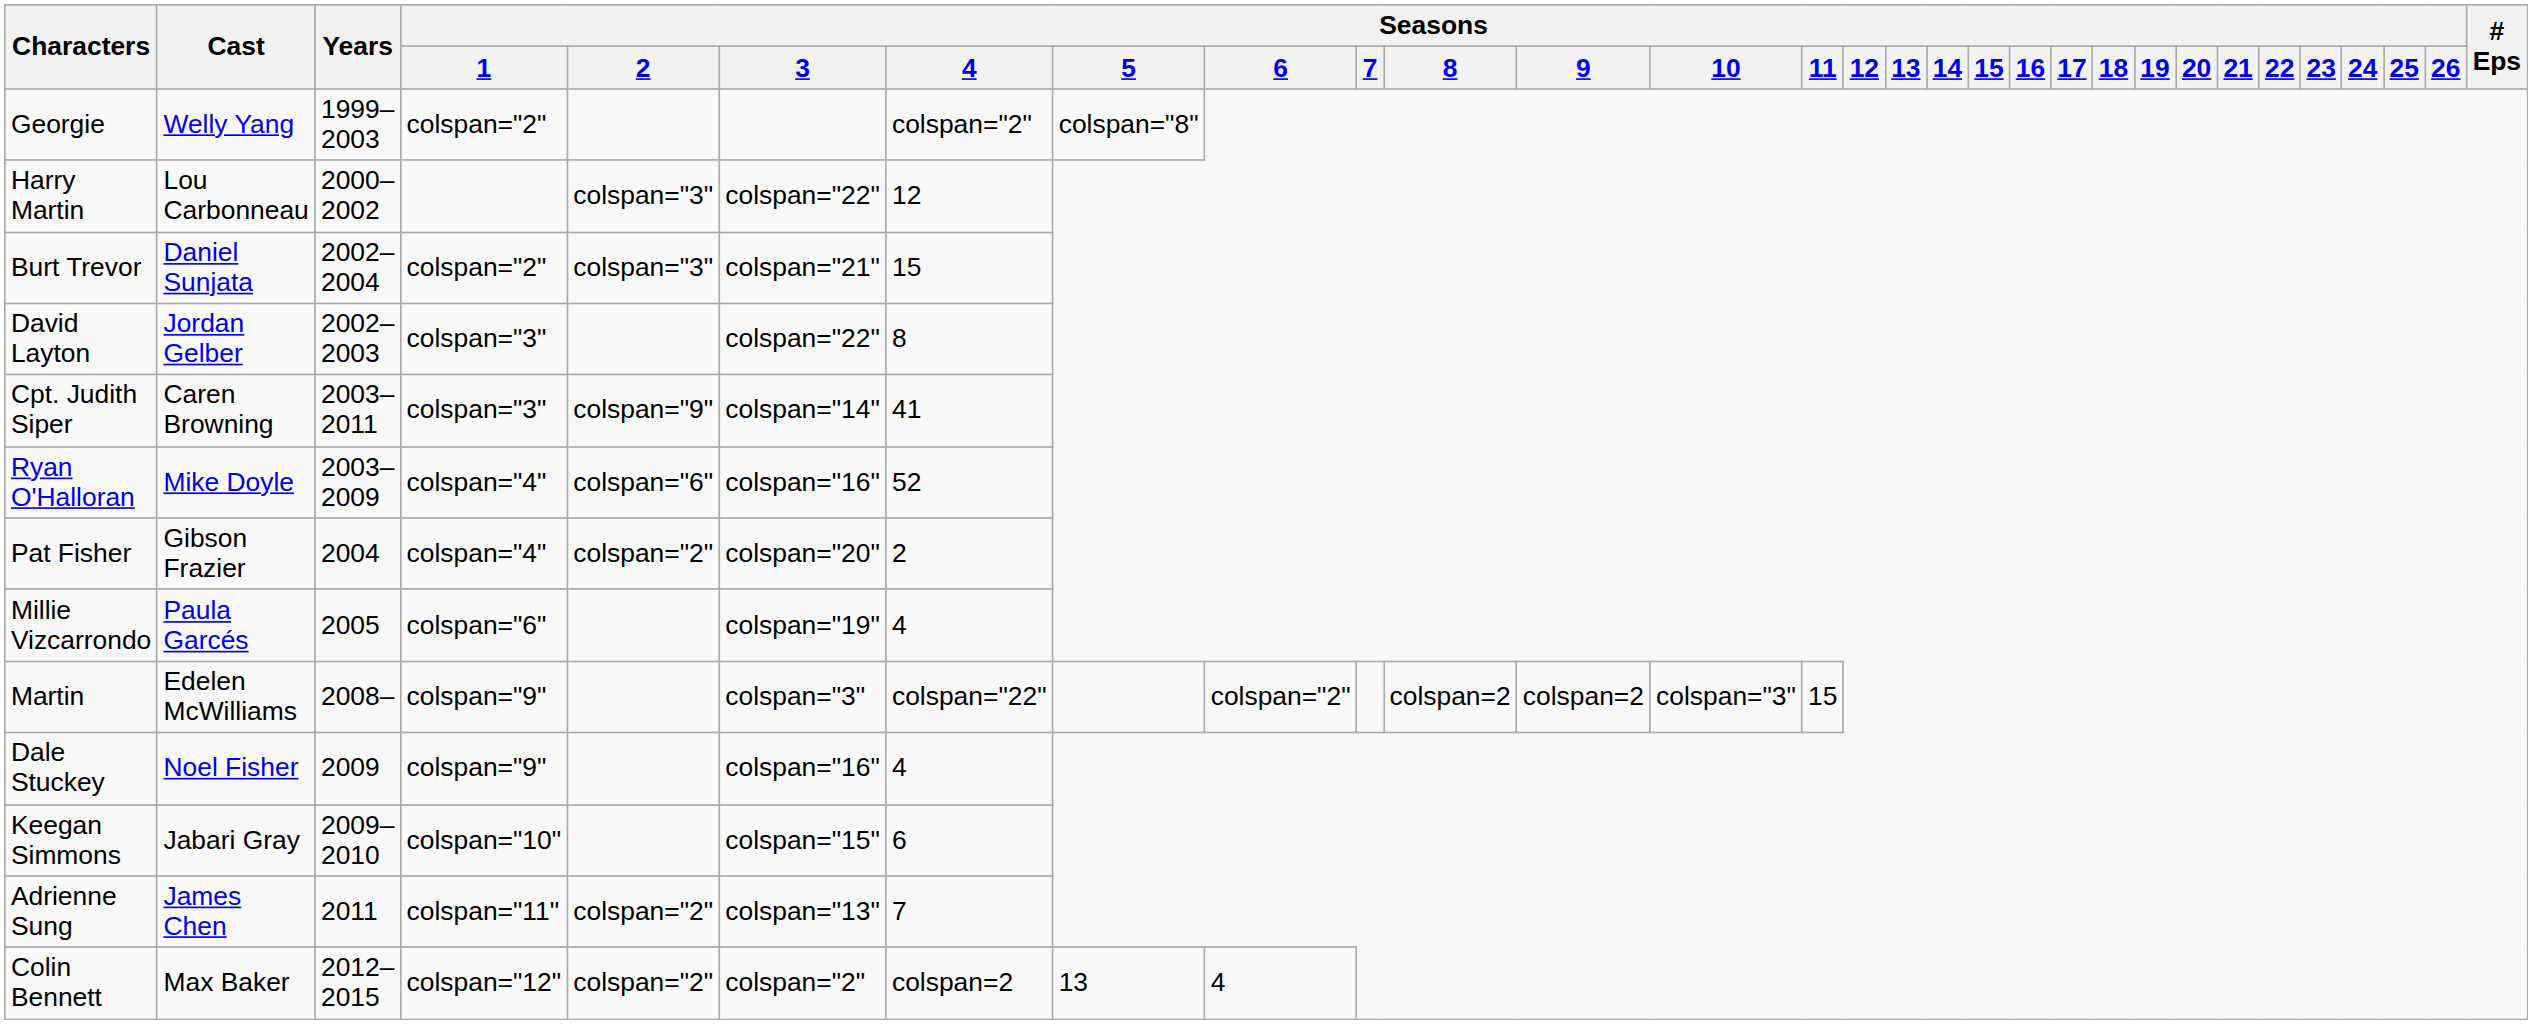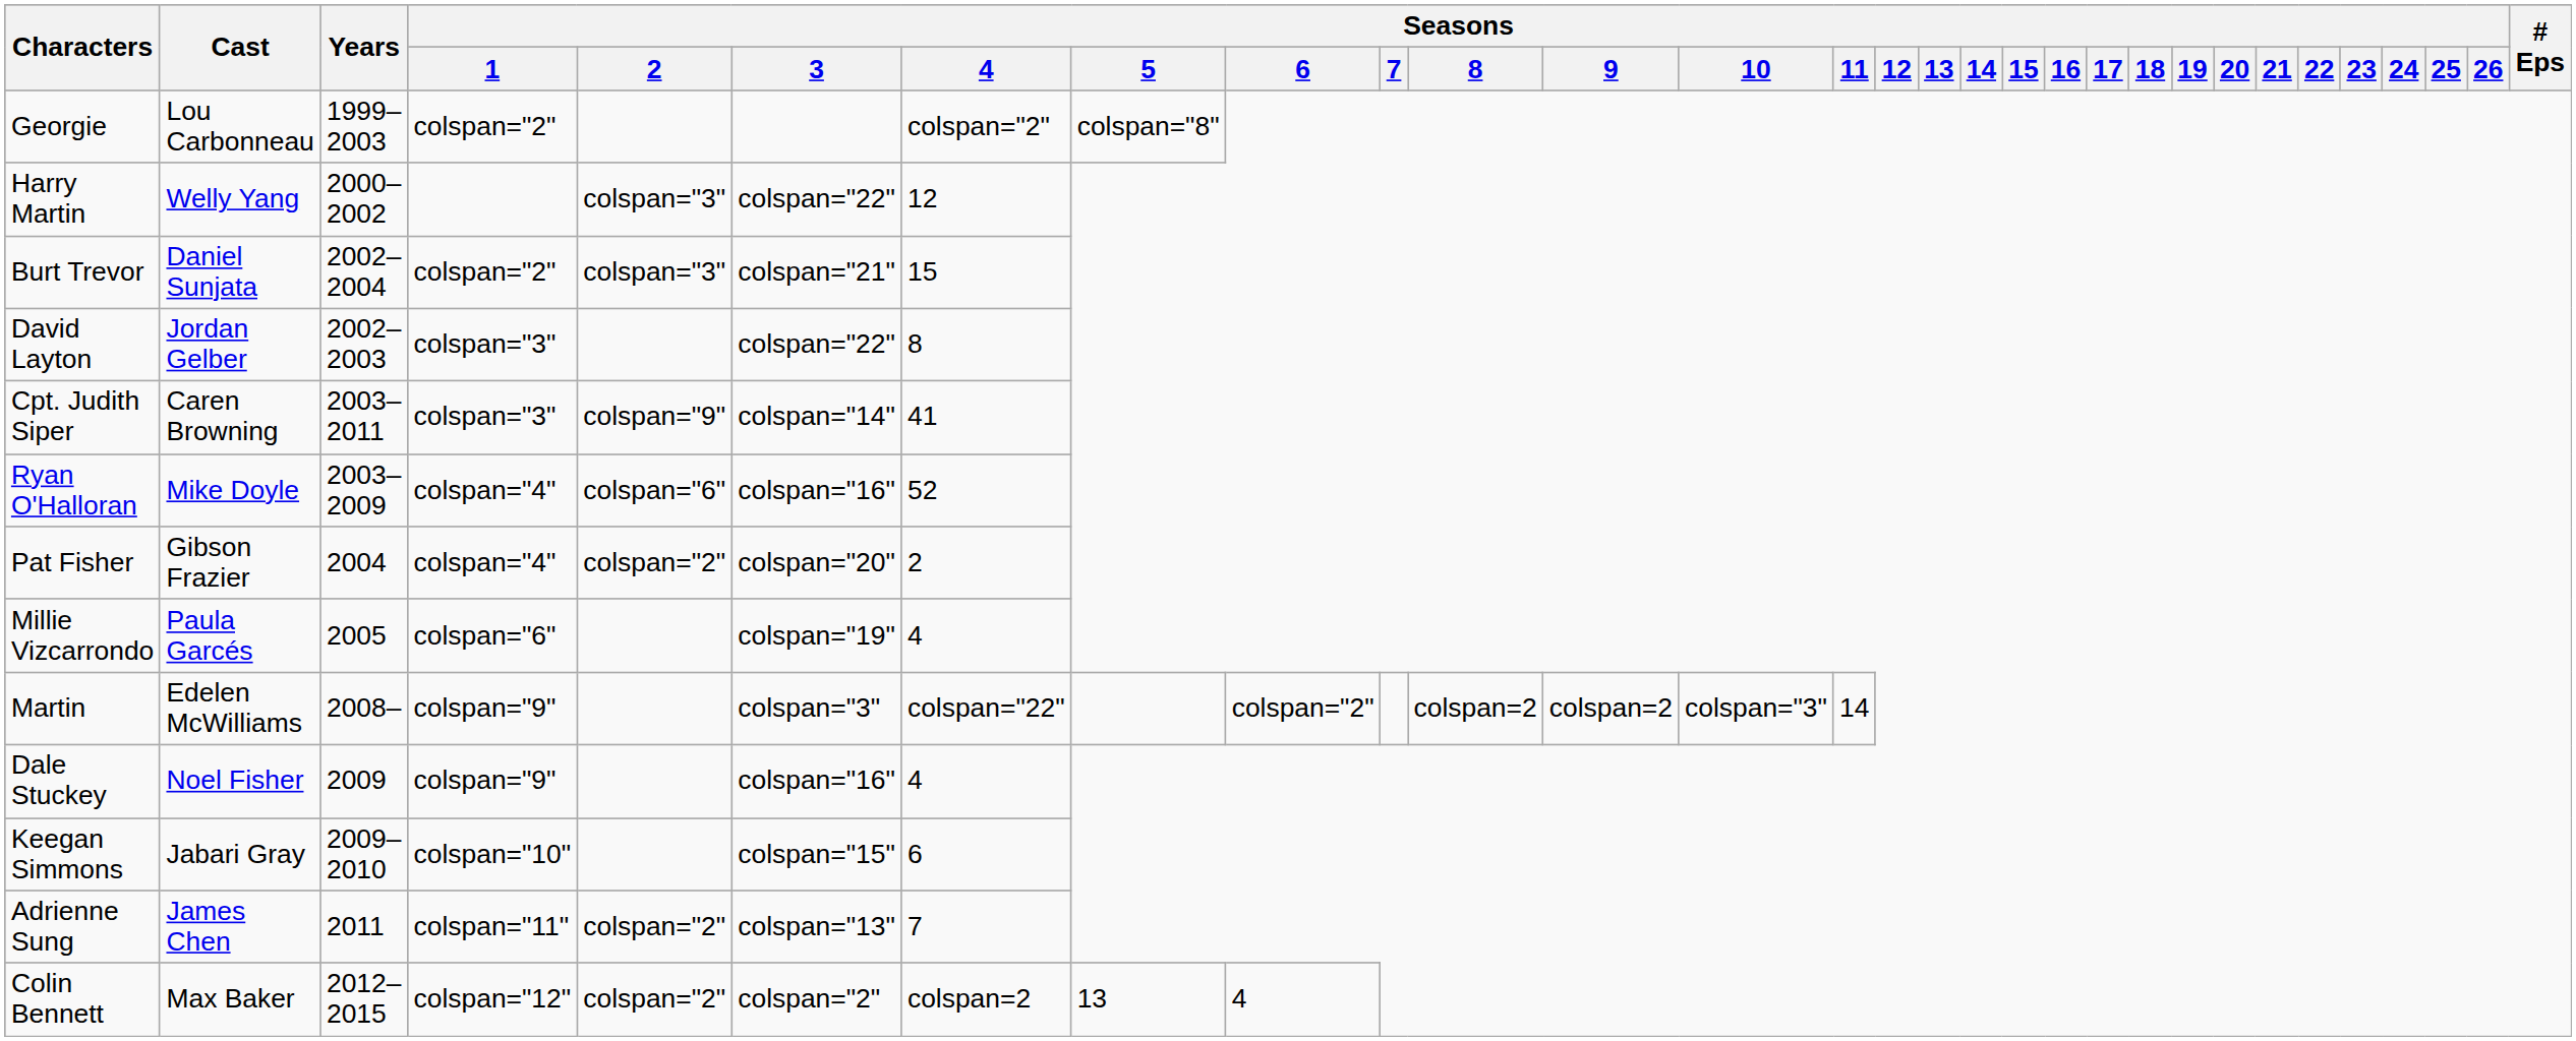Georgie | Cast: Welly Yang -> Lou Carbonneau
Harry Martin | Cast: Lou Carbonneau -> Welly Yang
Martin | Seasons / 11: 15 -> 14
